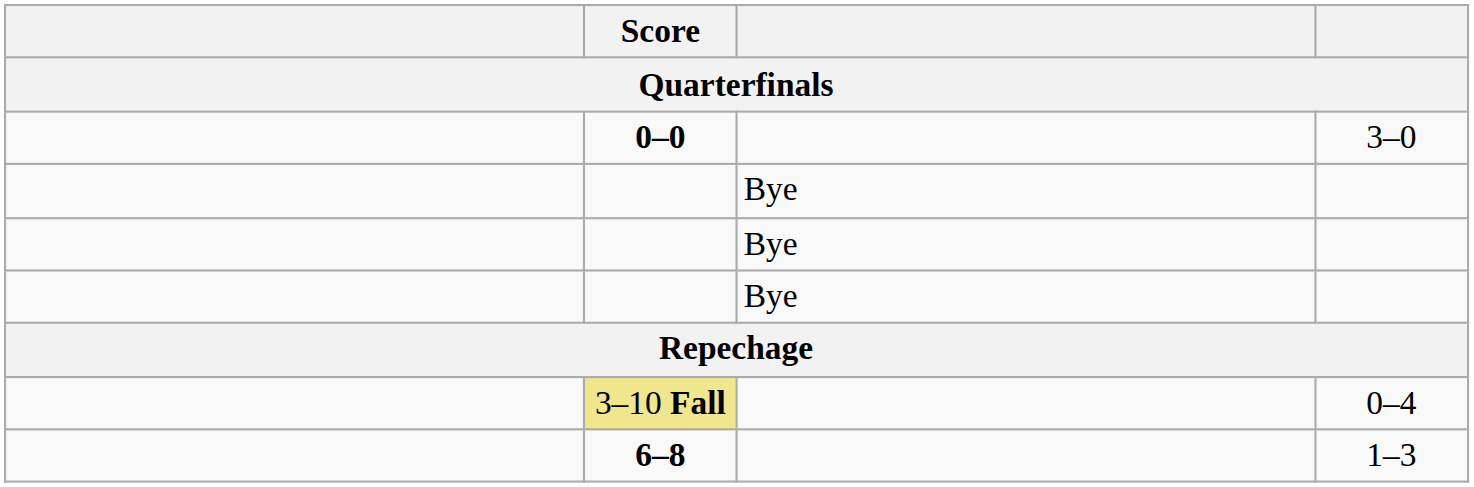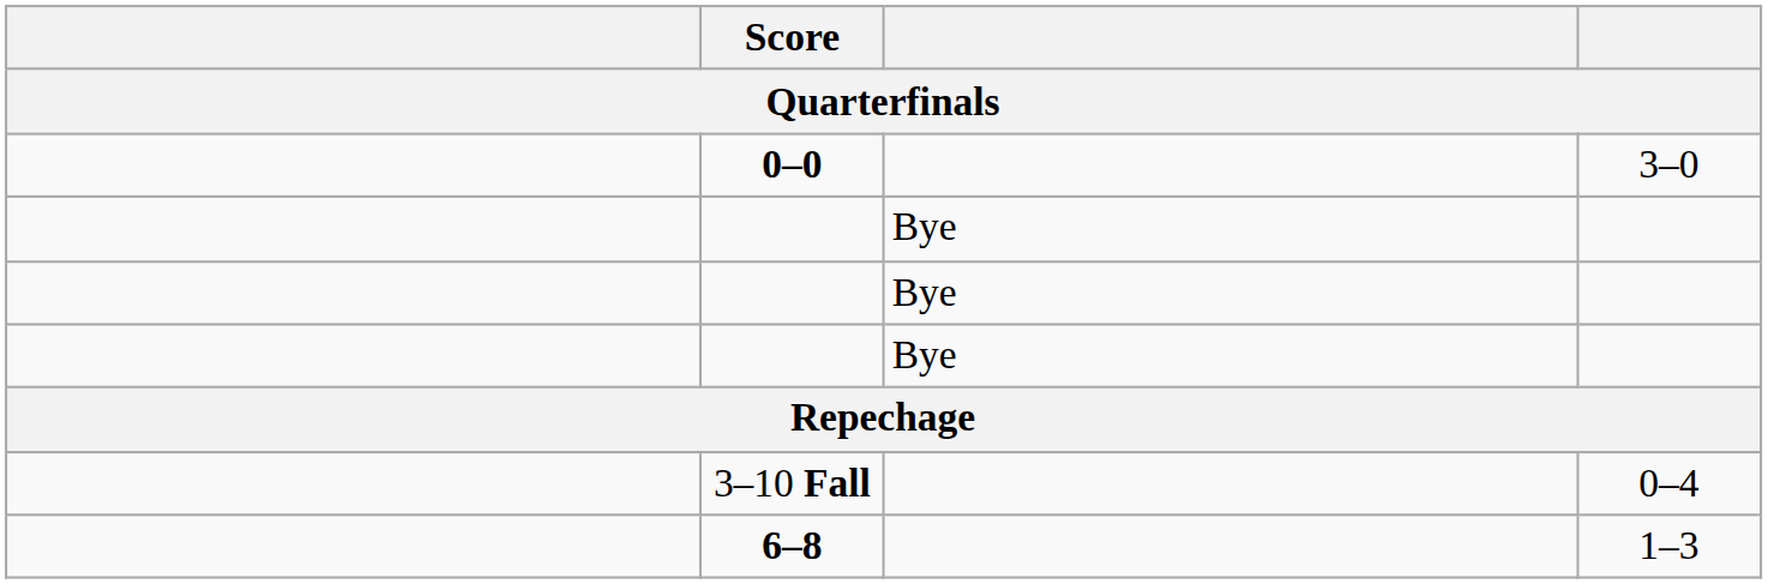3–10 Fall | Score: khaki background -> no background
